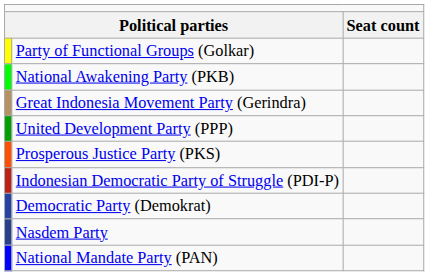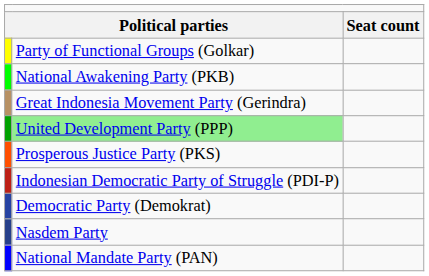United Development Party (PPP) | column 2: no background -> lightgreen background
